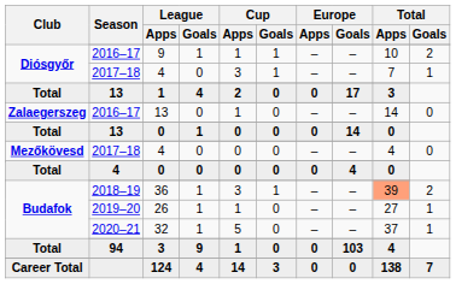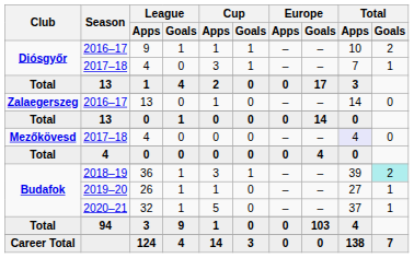Mezőkövesd / 4 | Total / Apps: no background -> lavender background
36 | Total / Apps: lightsalmon background -> no background
36 | Total / Goals: no background -> paleturquoise background
